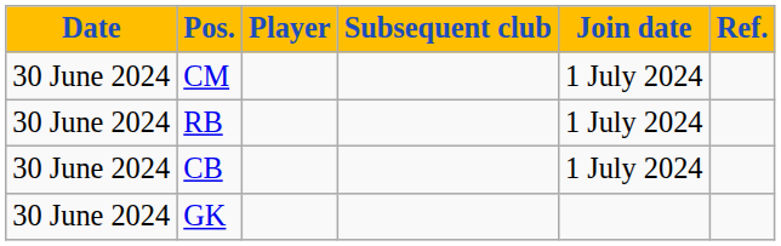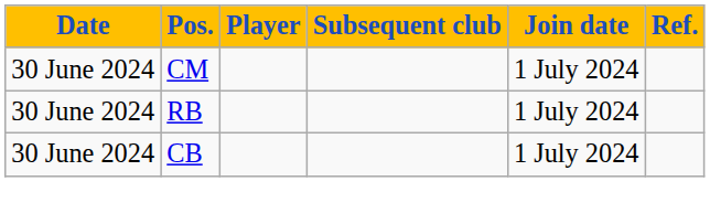- row: 30 June 2024 | GK
